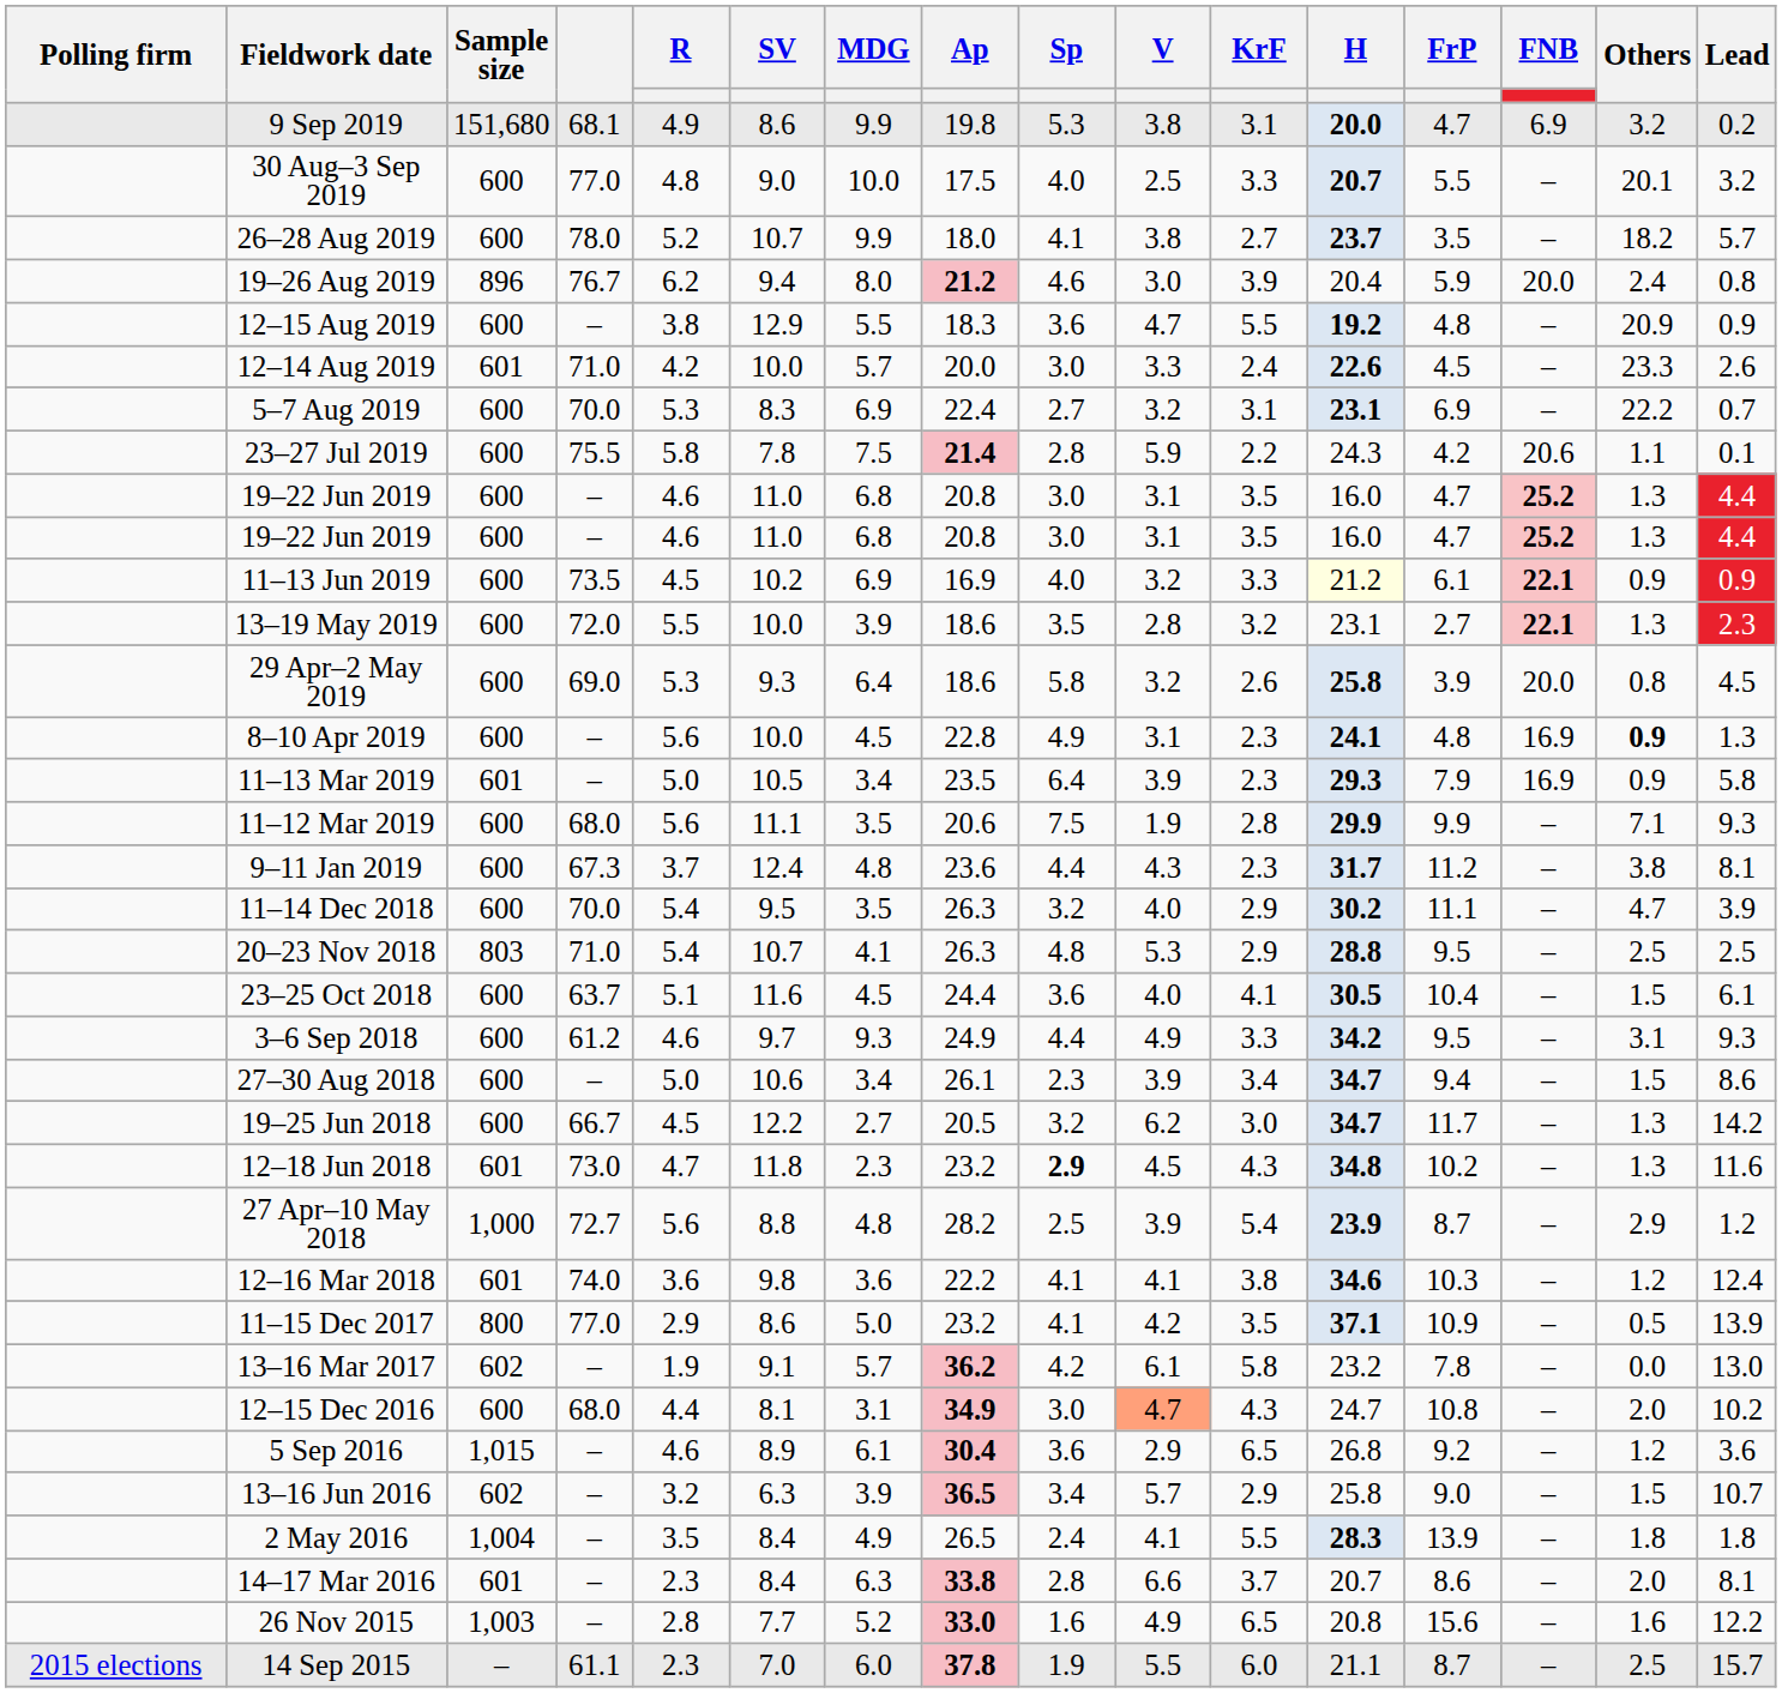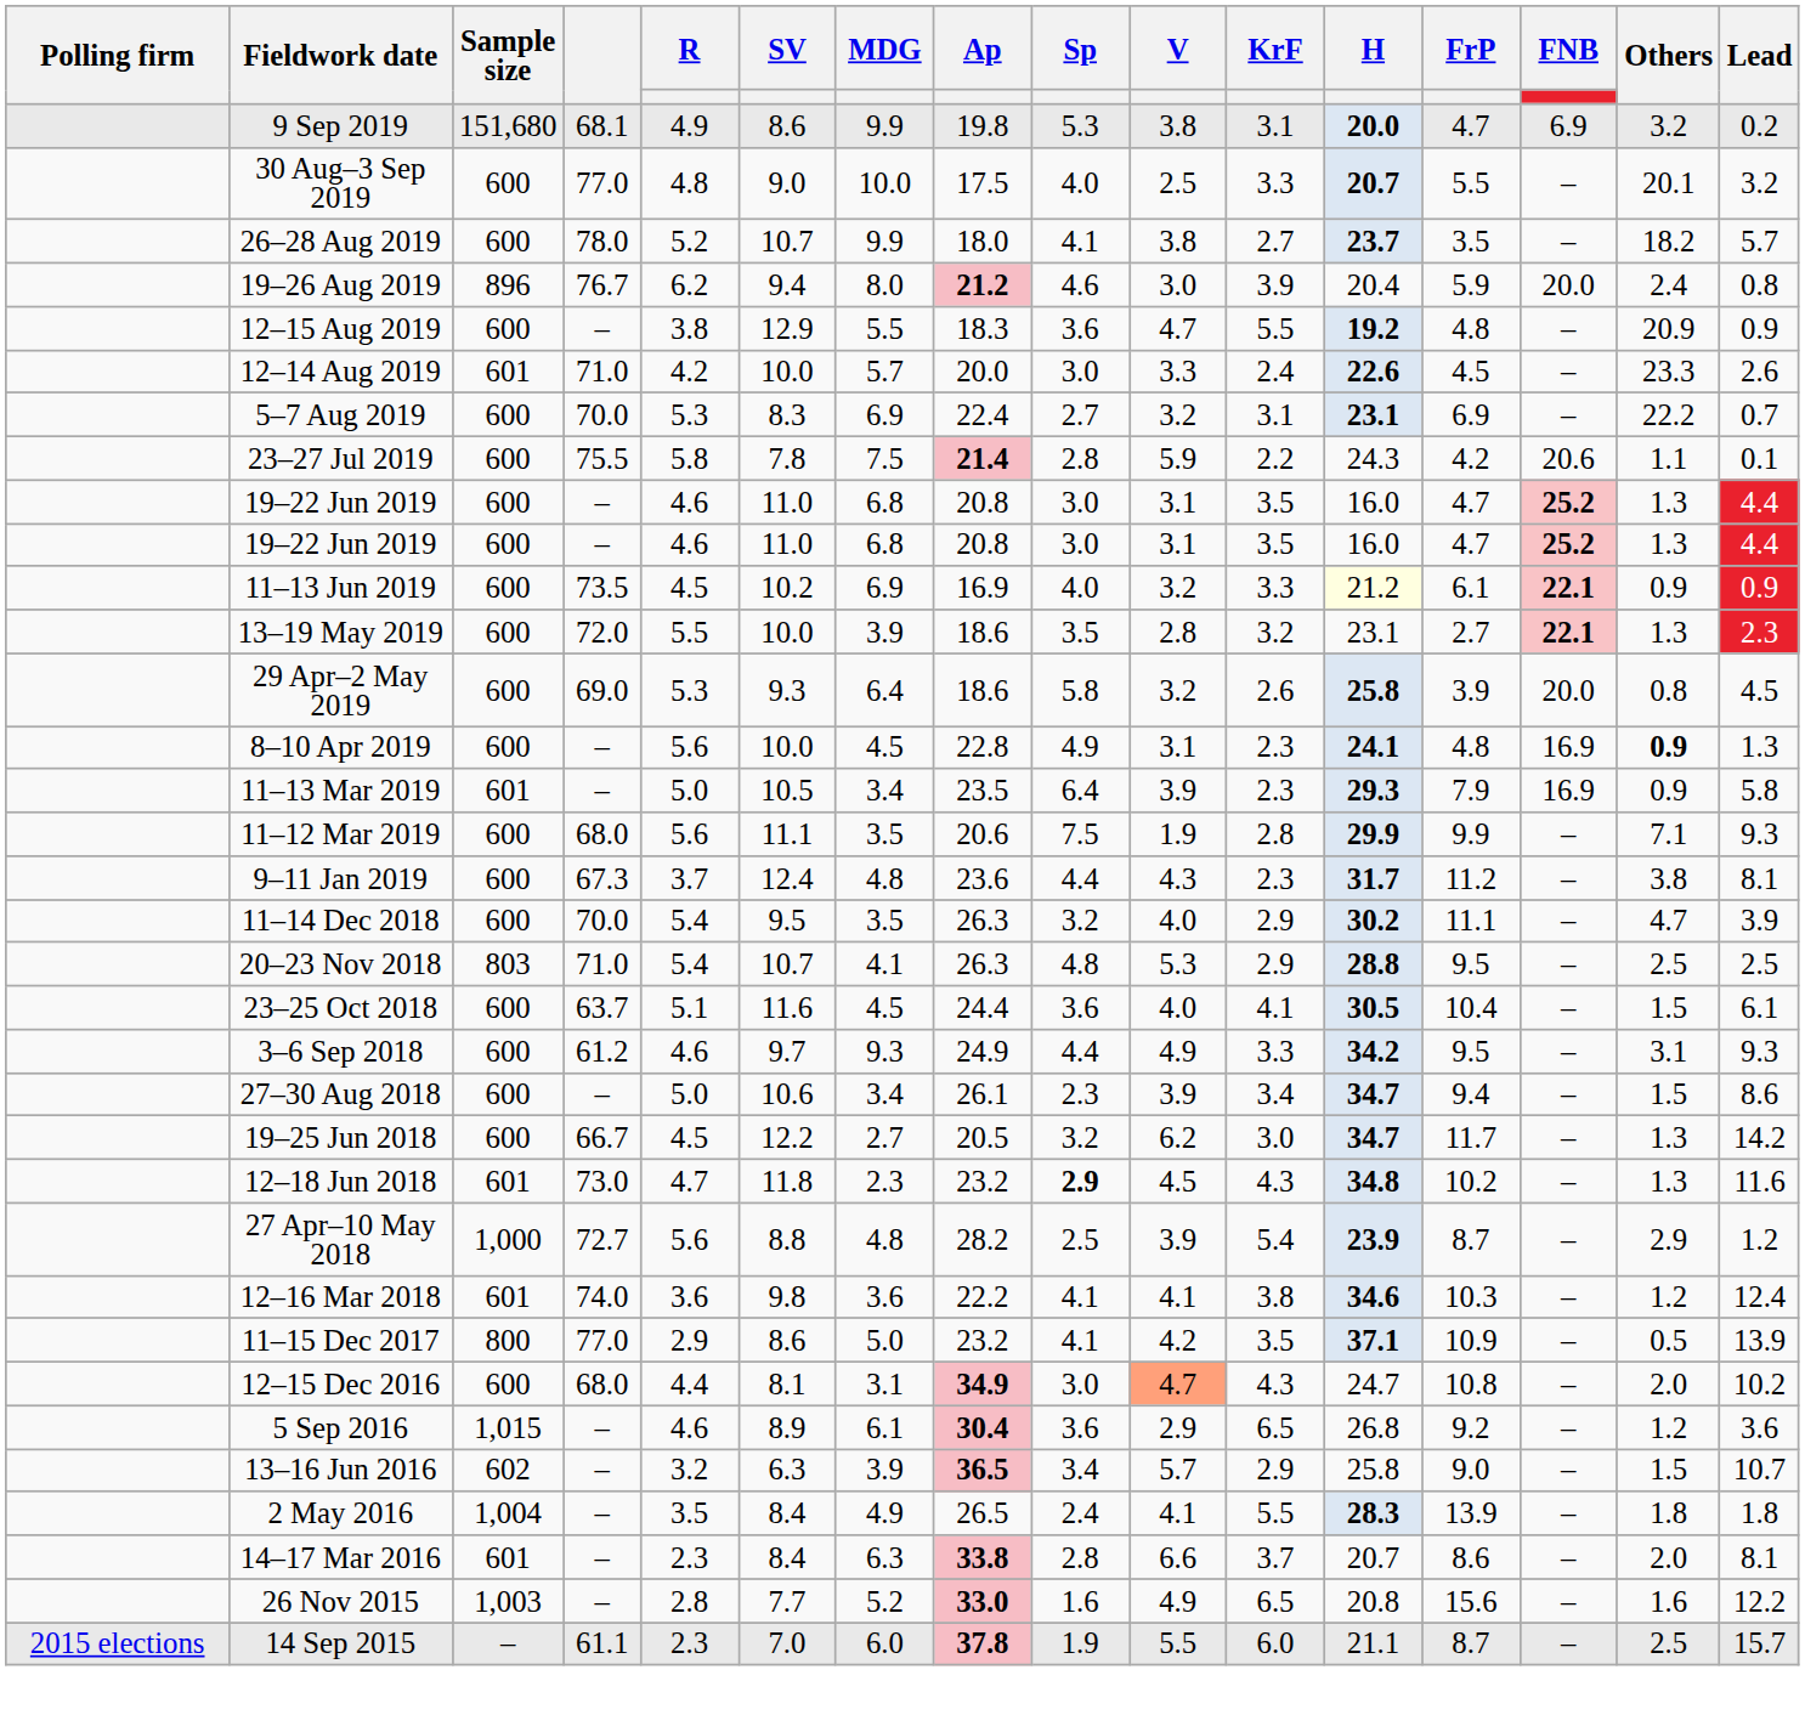- row: 13–16 Mar 2017 | 602 | – | 1.9 | 9.1 | 5.7 | 36.2 | 4.2 | 6.1 | 5.8 | 23.2 | 7.8 | – | 0.0 | 13.0
